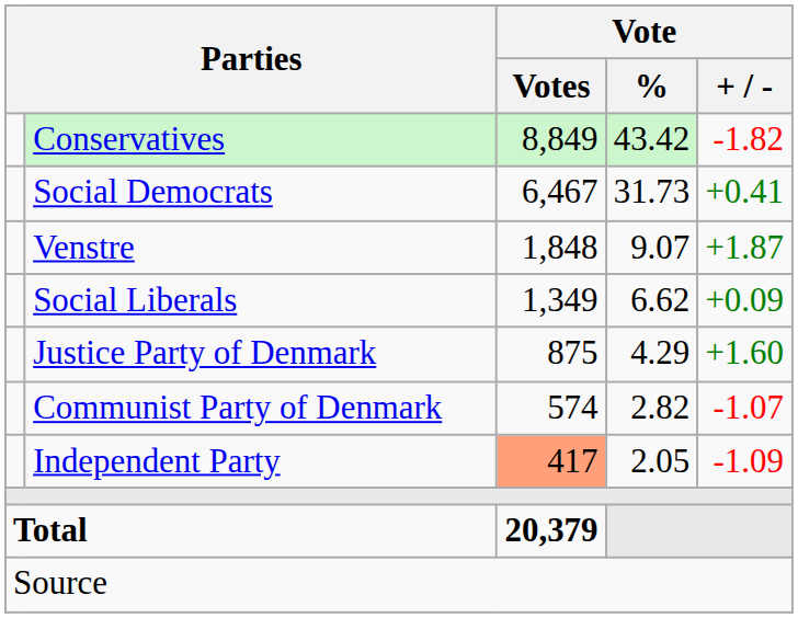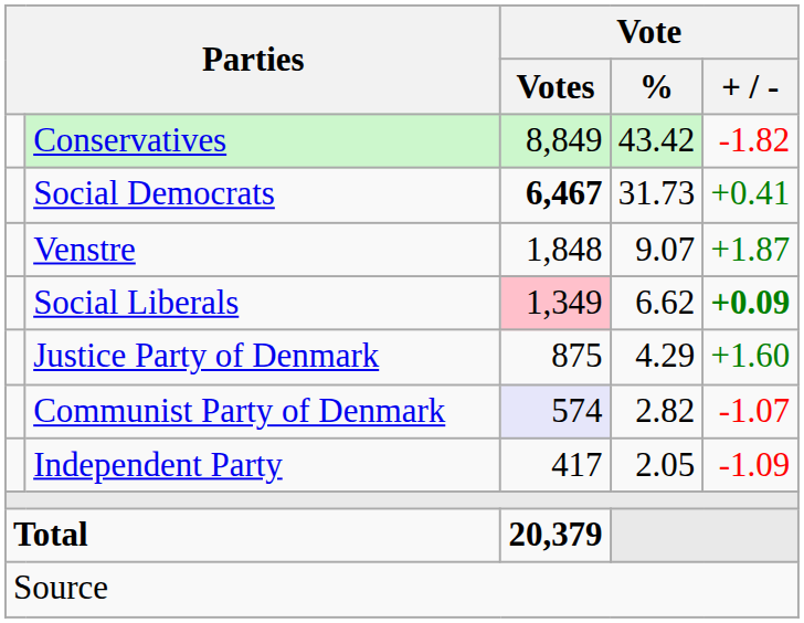Social Democrats | Vote / Votes: normal -> bold
Social Liberals | Vote / Votes: no background -> pink background
Social Liberals | Vote / + / -: normal -> bold
Communist Party of Denmark | Vote / Votes: no background -> lavender background
Independent Party | Vote / Votes: lightsalmon background -> no background
